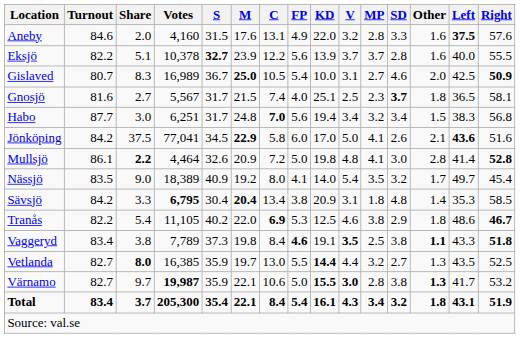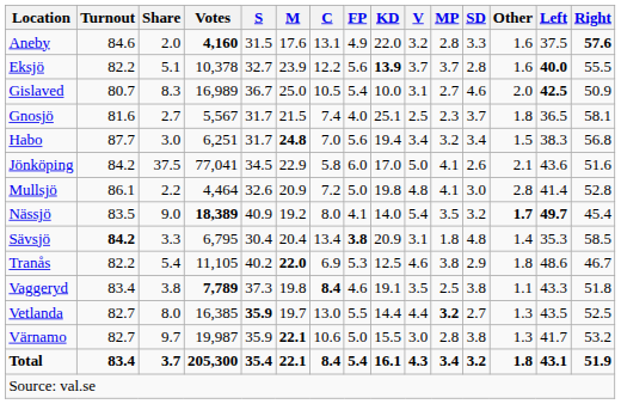Aneby | Votes: normal -> bold
Aneby | Left: bold -> normal
Aneby | Right: normal -> bold
Eksjö | S: bold -> normal
Eksjö | KD: normal -> bold
Eksjö | Left: normal -> bold
Gislaved | M: bold -> normal
Gislaved | Left: normal -> bold
Gislaved | Right: bold -> normal
Gnosjö | SD: bold -> normal
Habo | M: normal -> bold
Habo | C: bold -> normal
Jönköping | M: bold -> normal
Jönköping | Left: bold -> normal
Mullsjö | Share: bold -> normal
Mullsjö | Right: bold -> normal
Nässjö | Votes: normal -> bold
Nässjö | Other: normal -> bold
Nässjö | Left: normal -> bold
Sävsjö | Turnout: normal -> bold
Sävsjö | Votes: bold -> normal
Sävsjö | M: bold -> normal
Sävsjö | FP: normal -> bold
Tranås | M: normal -> bold
Tranås | C: bold -> normal
Tranås | Right: bold -> normal
Vaggeryd | Votes: normal -> bold
Vaggeryd | C: normal -> bold
Vaggeryd | FP: bold -> normal
Vaggeryd | V: bold -> normal
Vaggeryd | Other: bold -> normal
Vaggeryd | Right: bold -> normal
Vetlanda | Share: bold -> normal
Vetlanda | S: normal -> bold
Vetlanda | KD: bold -> normal
Vetlanda | MP: normal -> bold
Värnamo | Votes: bold -> normal
Värnamo | M: normal -> bold
Värnamo | KD: bold -> normal
Värnamo | V: bold -> normal
Värnamo | Other: bold -> normal
